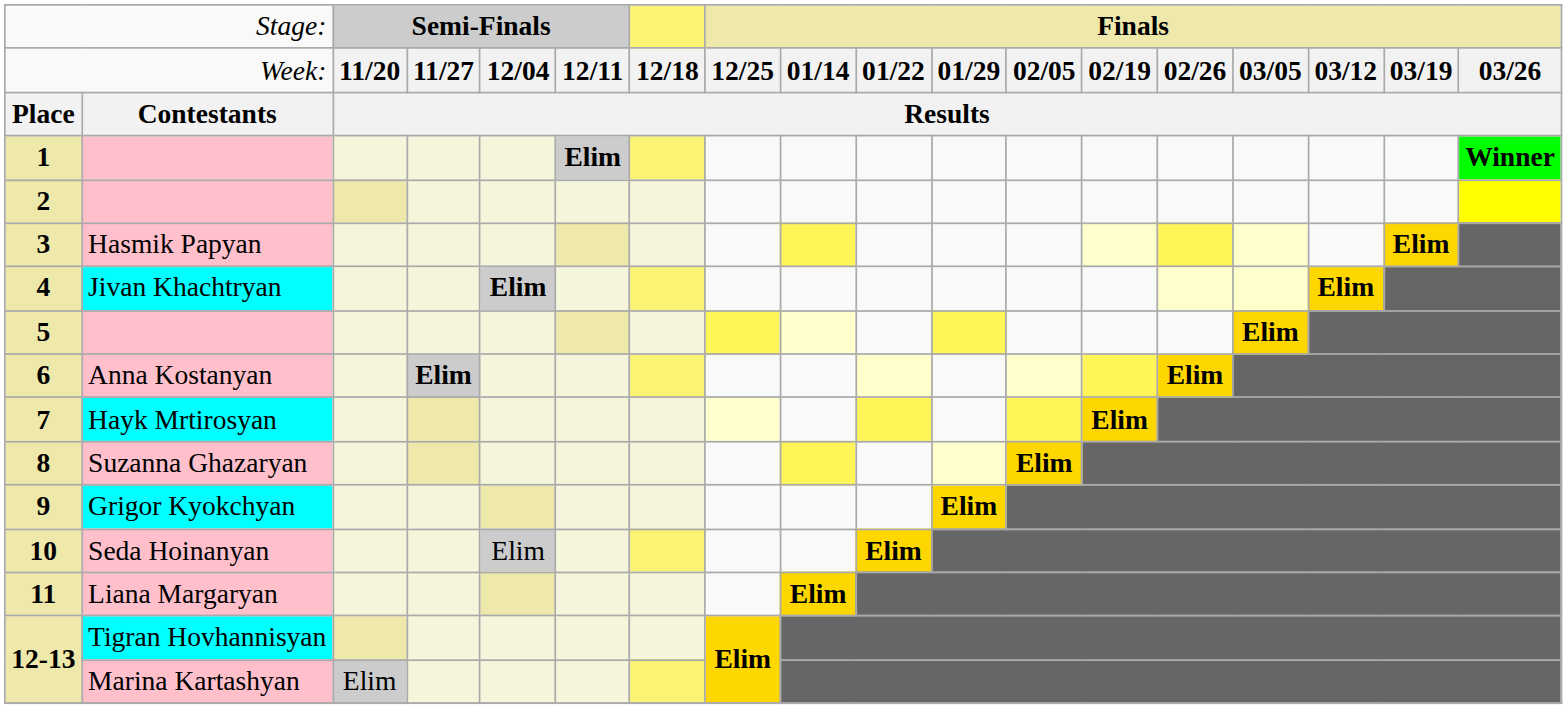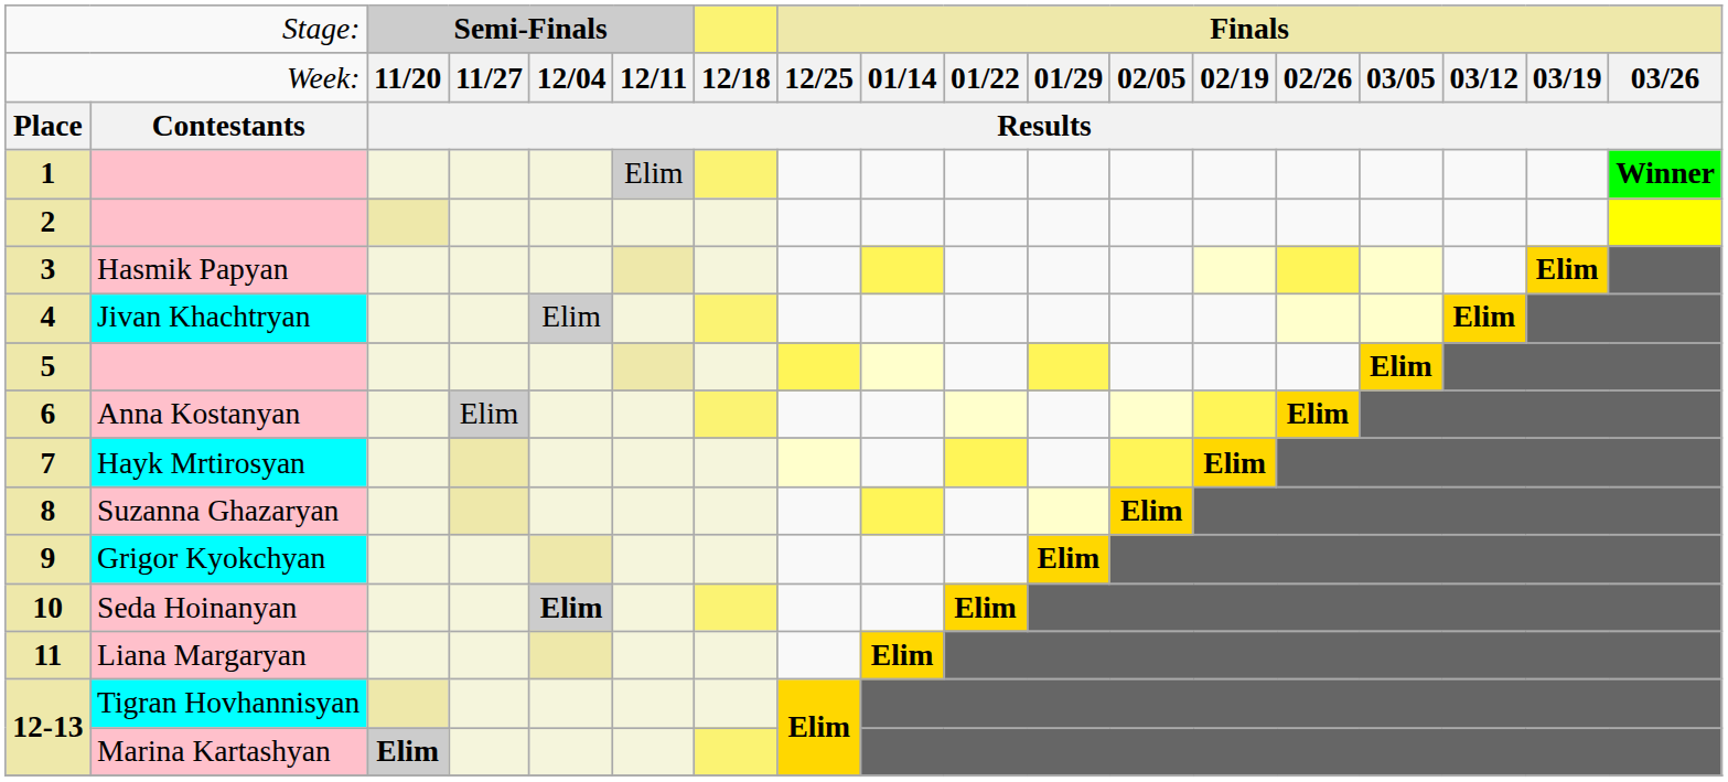1 | column 6: bold -> normal
4 | column 5: bold -> normal
6 | column 4: bold -> normal
10 | column 5: normal -> bold
12-13 / Marina Kartashyan | column 3: normal -> bold
